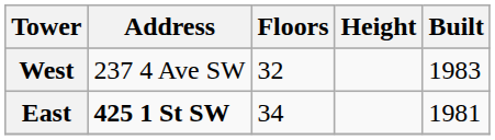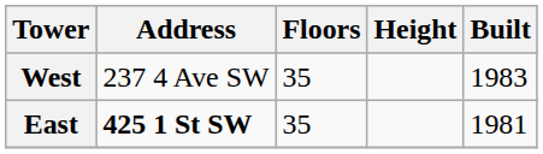West | Floors: 32 -> 35
East | Floors: 34 -> 35
